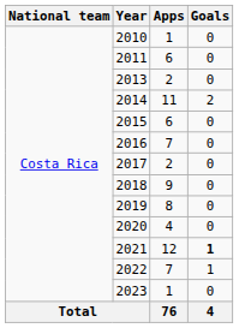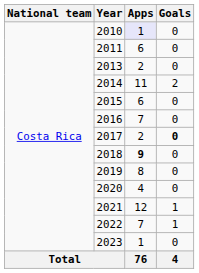2010 | Apps: no background -> lavender background
2017 | Goals: normal -> bold
2018 | Apps: normal -> bold
2021 | Goals: bold -> normal
